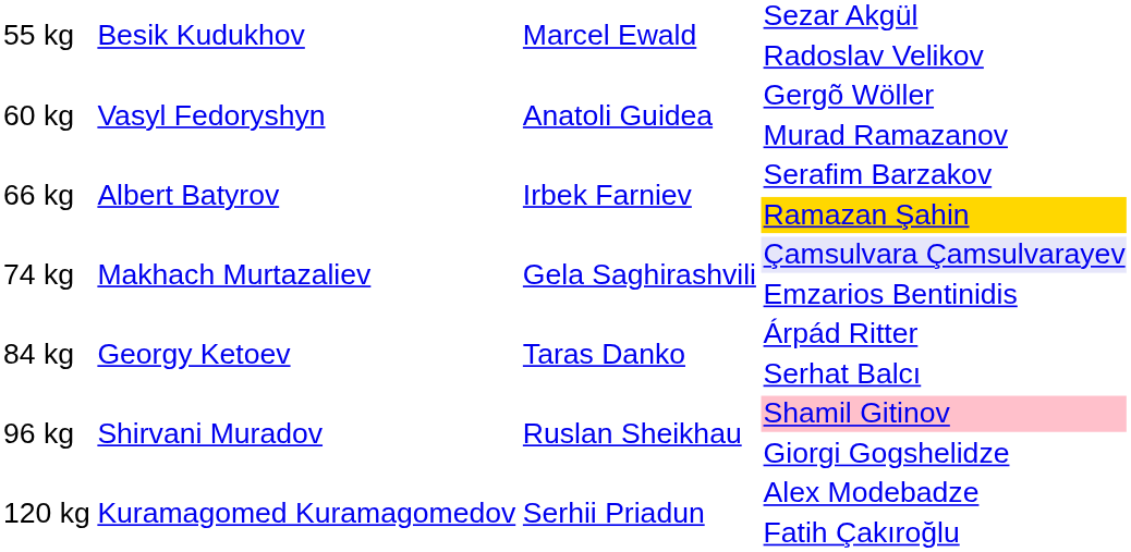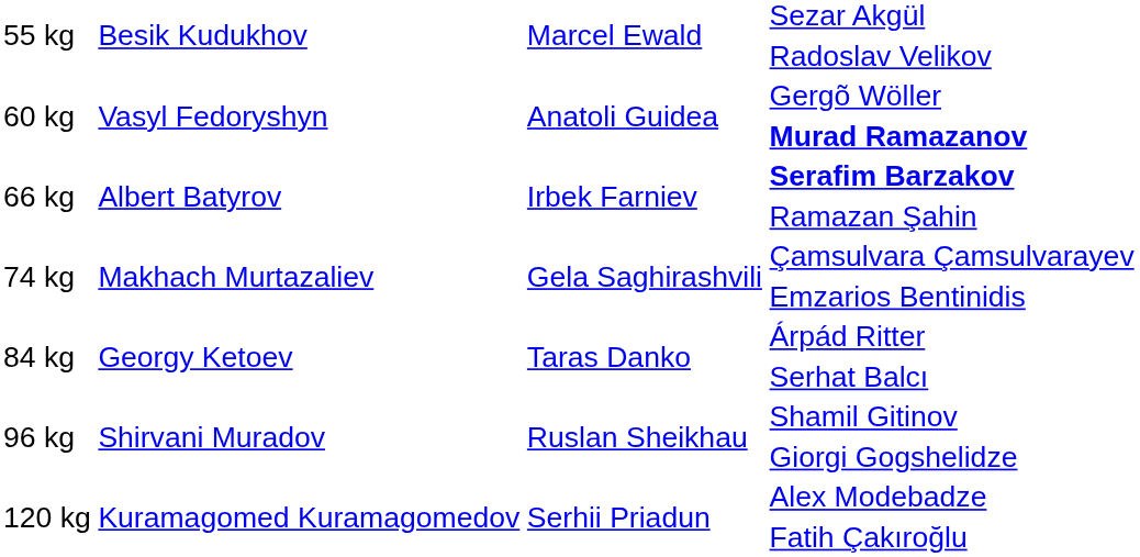Murad Ramazanov | column 4: normal -> bold
Serafim Barzakov | column 4: normal -> bold
Ramazan Şahin | column 4: gold background -> no background
Çamsulvara Çamsulvarayev | column 4: lavender background -> no background
Shamil Gitinov | column 4: pink background -> no background
